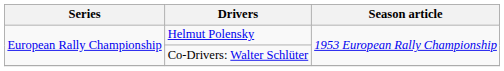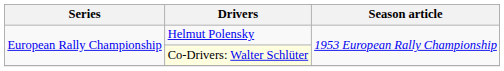Co-Drivers: Walter Schlüter | Drivers: no background -> lightyellow background
